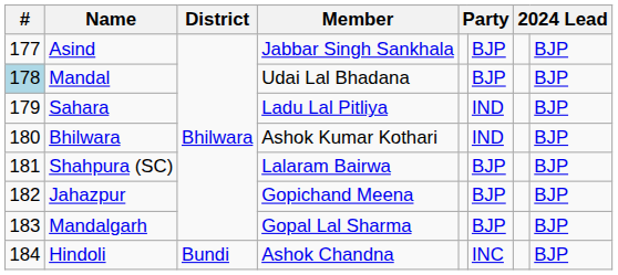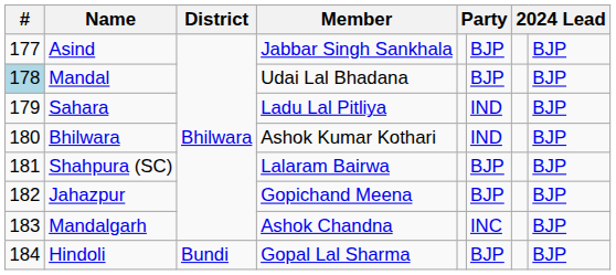Mandalgarh | Member: Gopal Lal Sharma -> Ashok Chandna
Mandalgarh | column 6: BJP -> INC
Hindoli | Member: Ashok Chandna -> Gopal Lal Sharma
Hindoli | column 6: INC -> BJP
